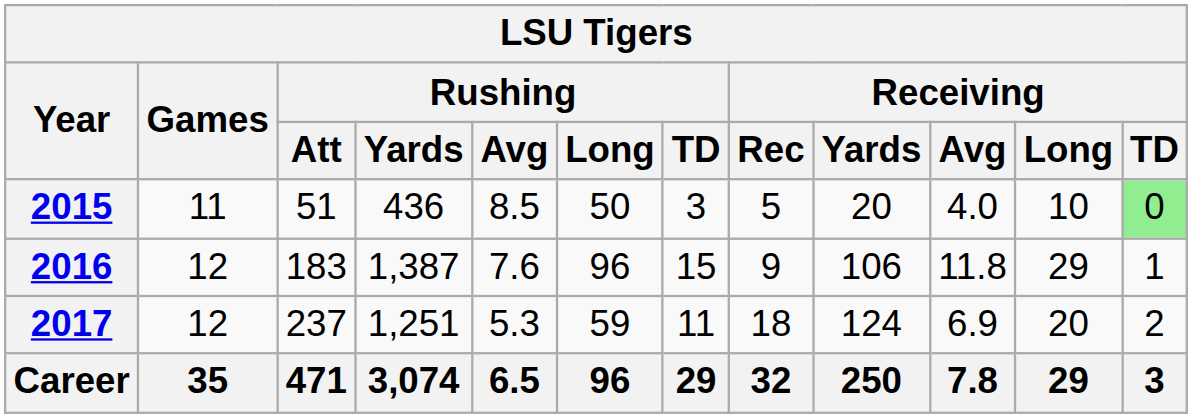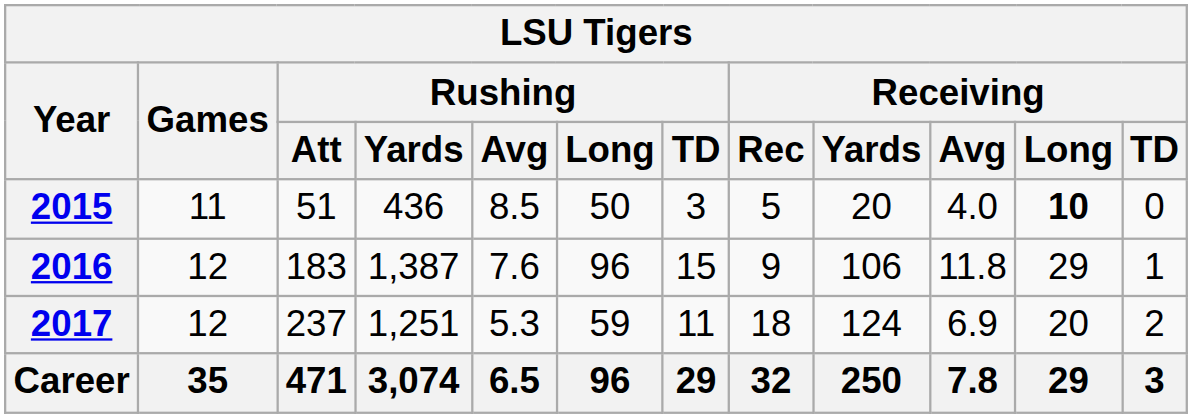2015 | Receiving / Long: normal -> bold
2015 | Receiving / TD: lightgreen background -> no background
